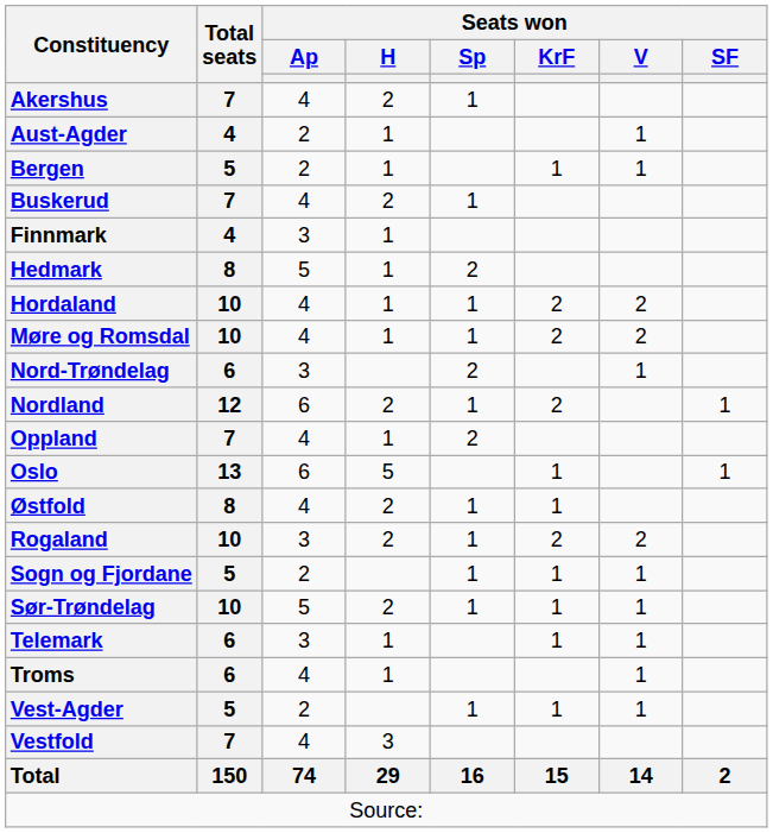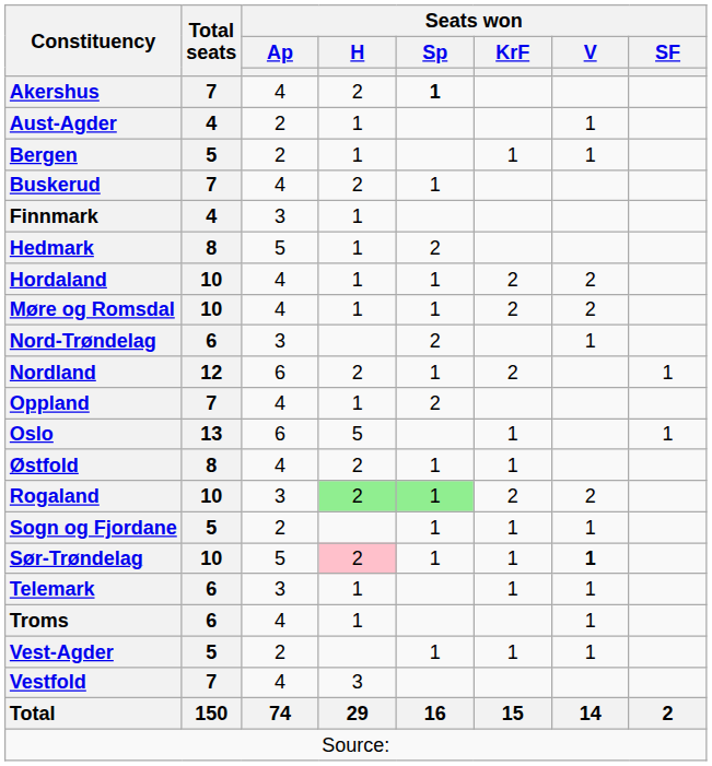Akershus | Seats won / Sp: normal -> bold
Rogaland | Seats won / H: no background -> lightgreen background
Rogaland | Seats won / Sp: no background -> lightgreen background
Sør-Trøndelag | Seats won / H: no background -> pink background
Sør-Trøndelag | Seats won / V: normal -> bold
